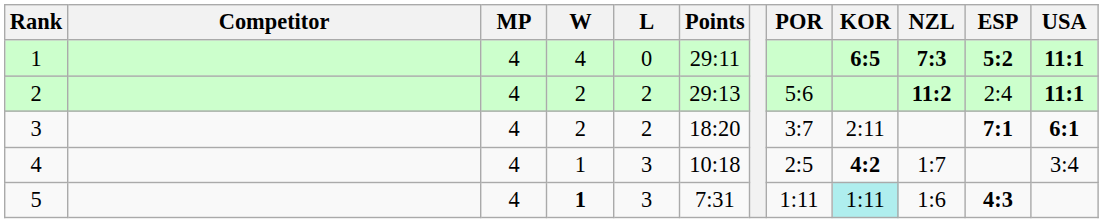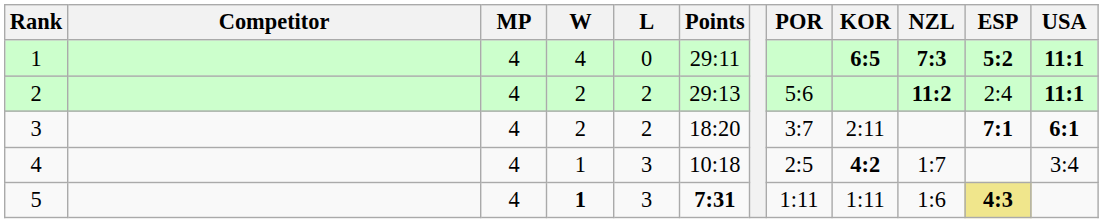5 | Points: normal -> bold
5 | KOR: paleturquoise background -> no background
5 | ESP: no background -> khaki background
